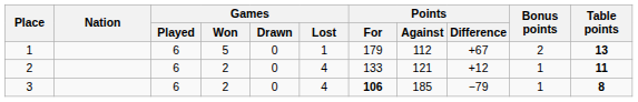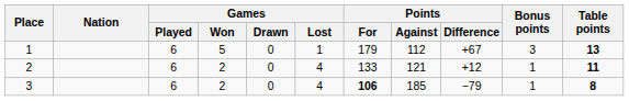row 3 | Bonus points: 2 -> 3
